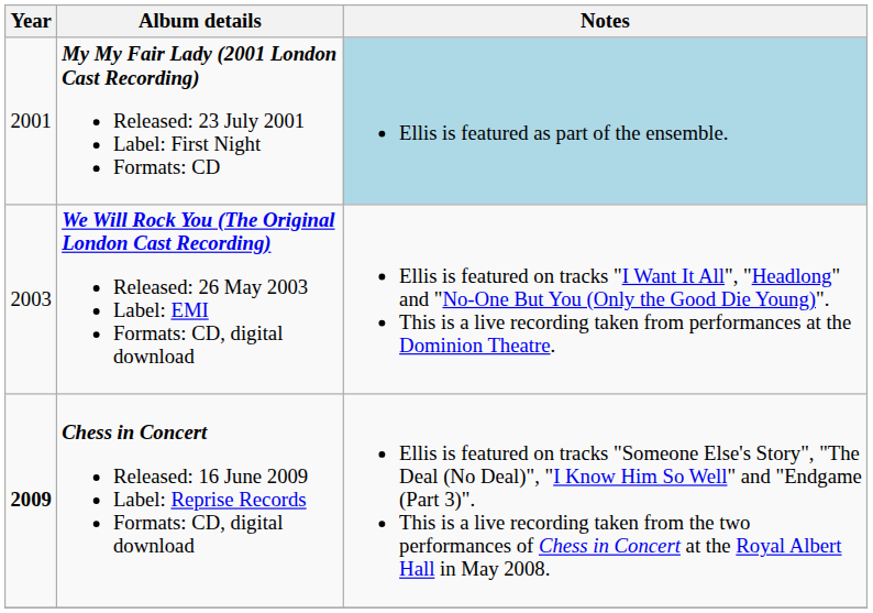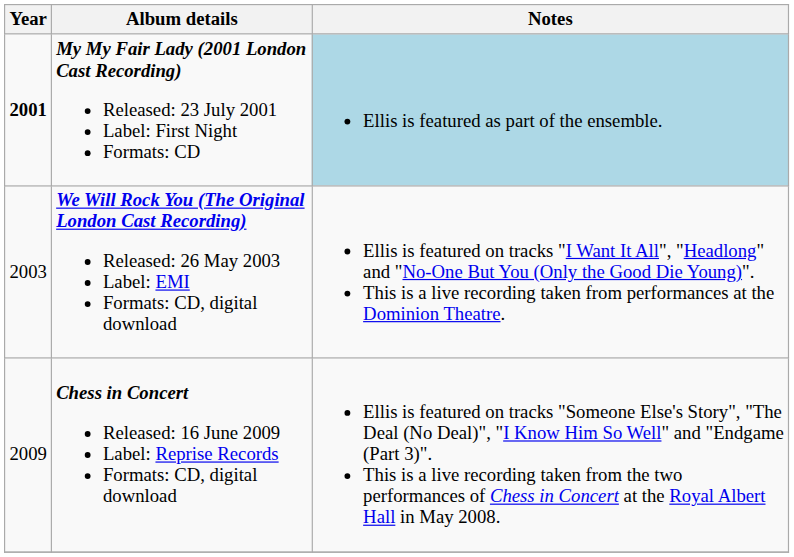row 2 | Year: normal -> bold
row 4 | Year: bold -> normal
